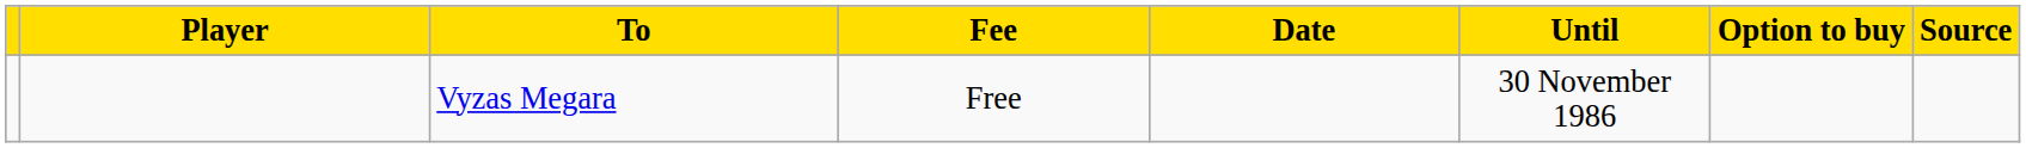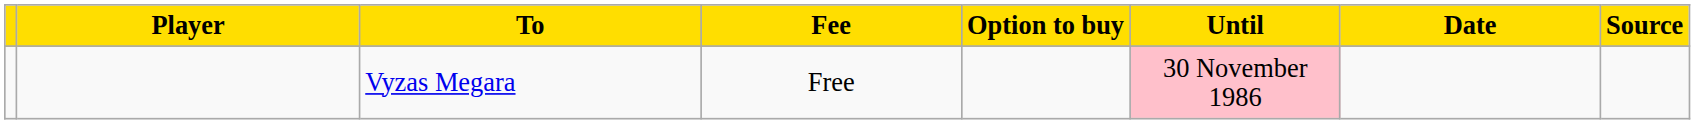columns swapped: Date <-> Option to buy
Vyzas Megara | Until: no background -> pink background
